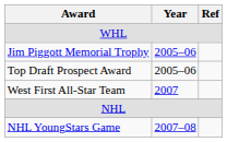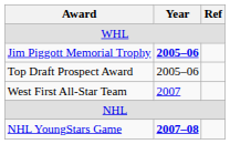Jim Piggott Memorial Trophy | Year: normal -> bold
NHL YoungStars Game | Year: normal -> bold
